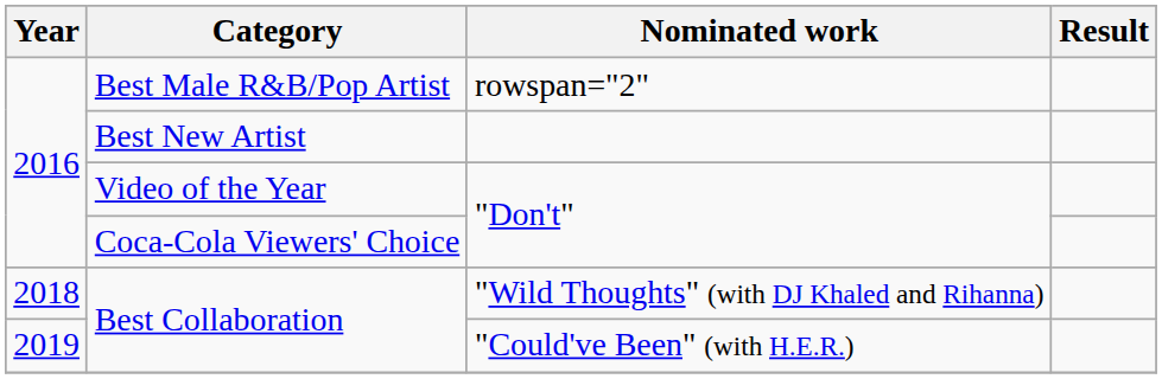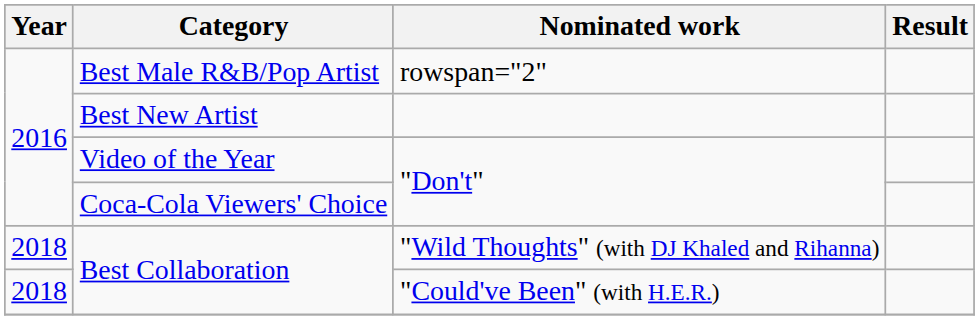Best Collaboration / "Could've Been" (with H.E.R.) | Year: 2019 -> 2018
